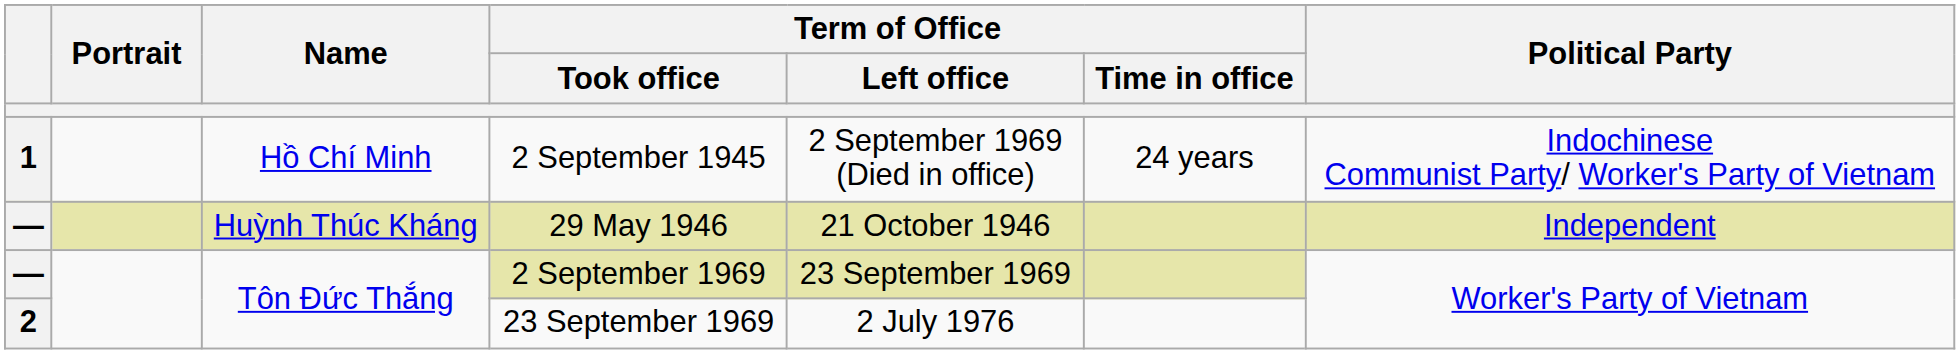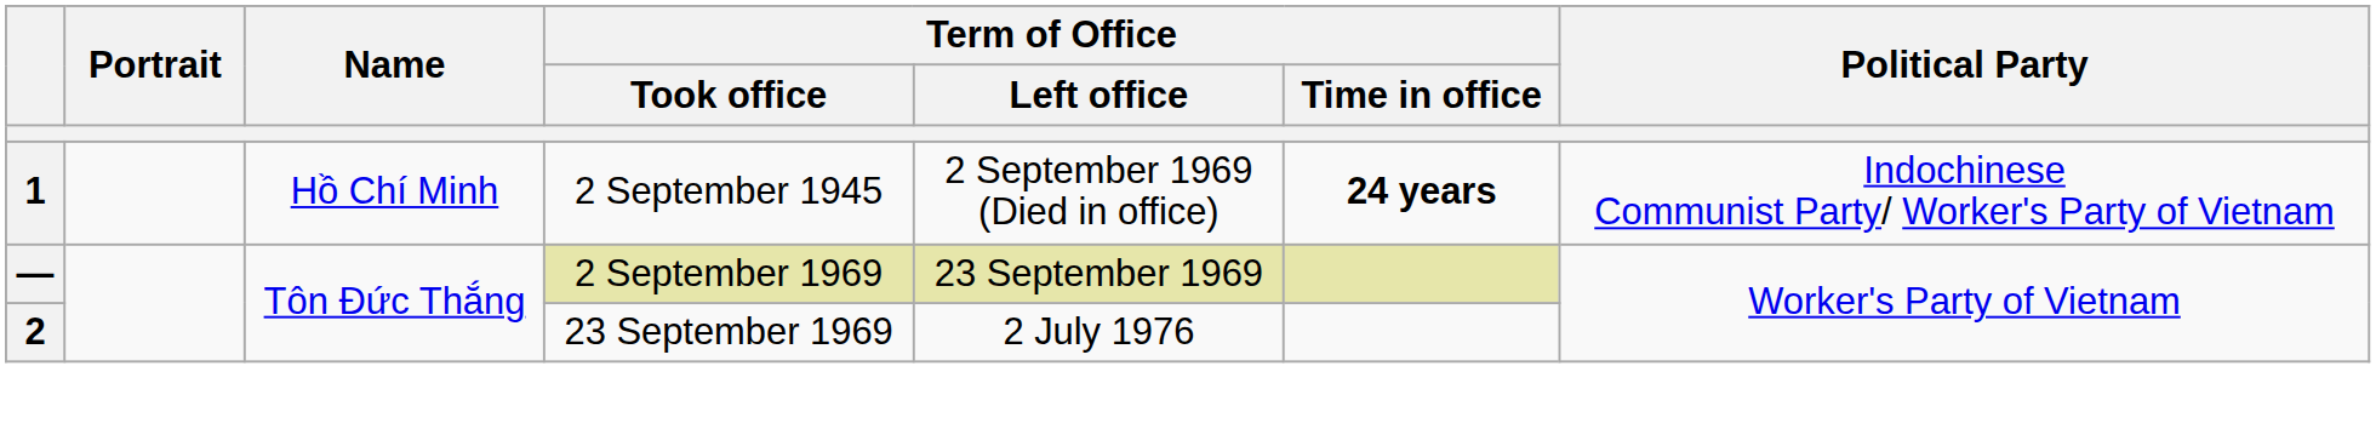2 September 1945 | Term of Office / Time in office: normal -> bold
- row: — | Huỳnh Thúc Kháng | 29 May 1946 | 21 October 1946 | Independent
